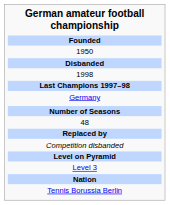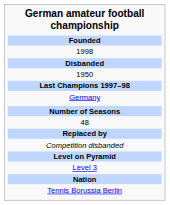row 3 | column 1: 1950 -> 1998
row 5 | column 1: 1998 -> 1950
